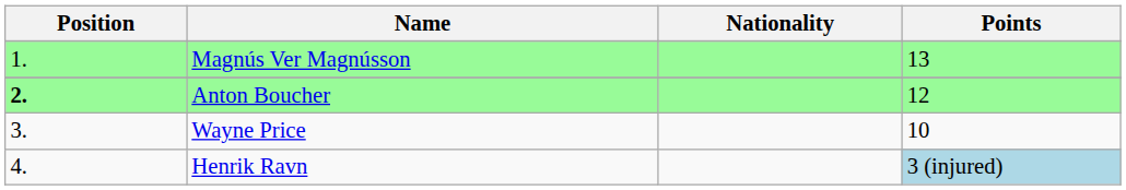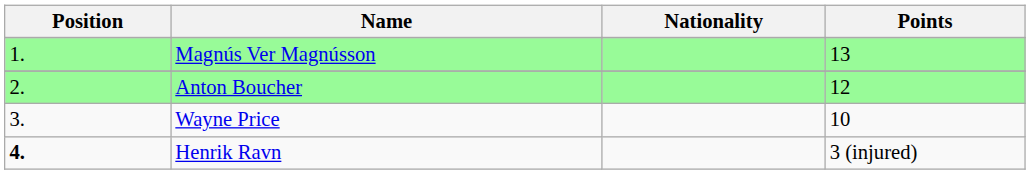Anton Boucher | Position: bold -> normal
Henrik Ravn | Position: normal -> bold
Henrik Ravn | Points: lightblue background -> no background
